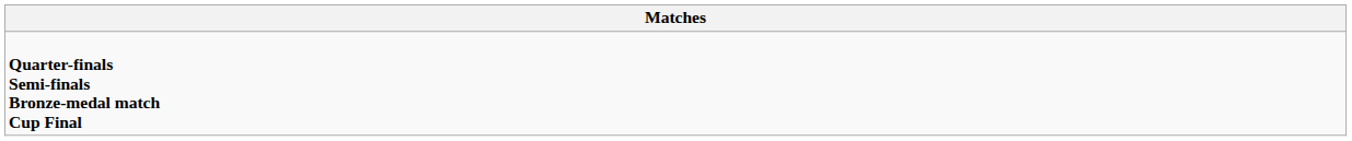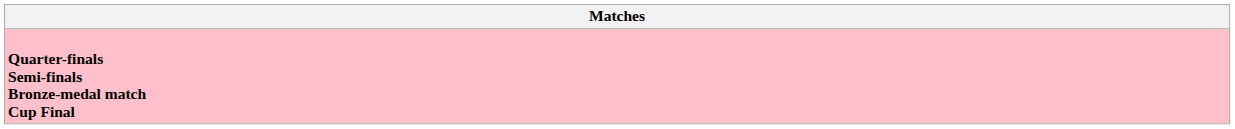row 2 | column 1: no background -> pink background
